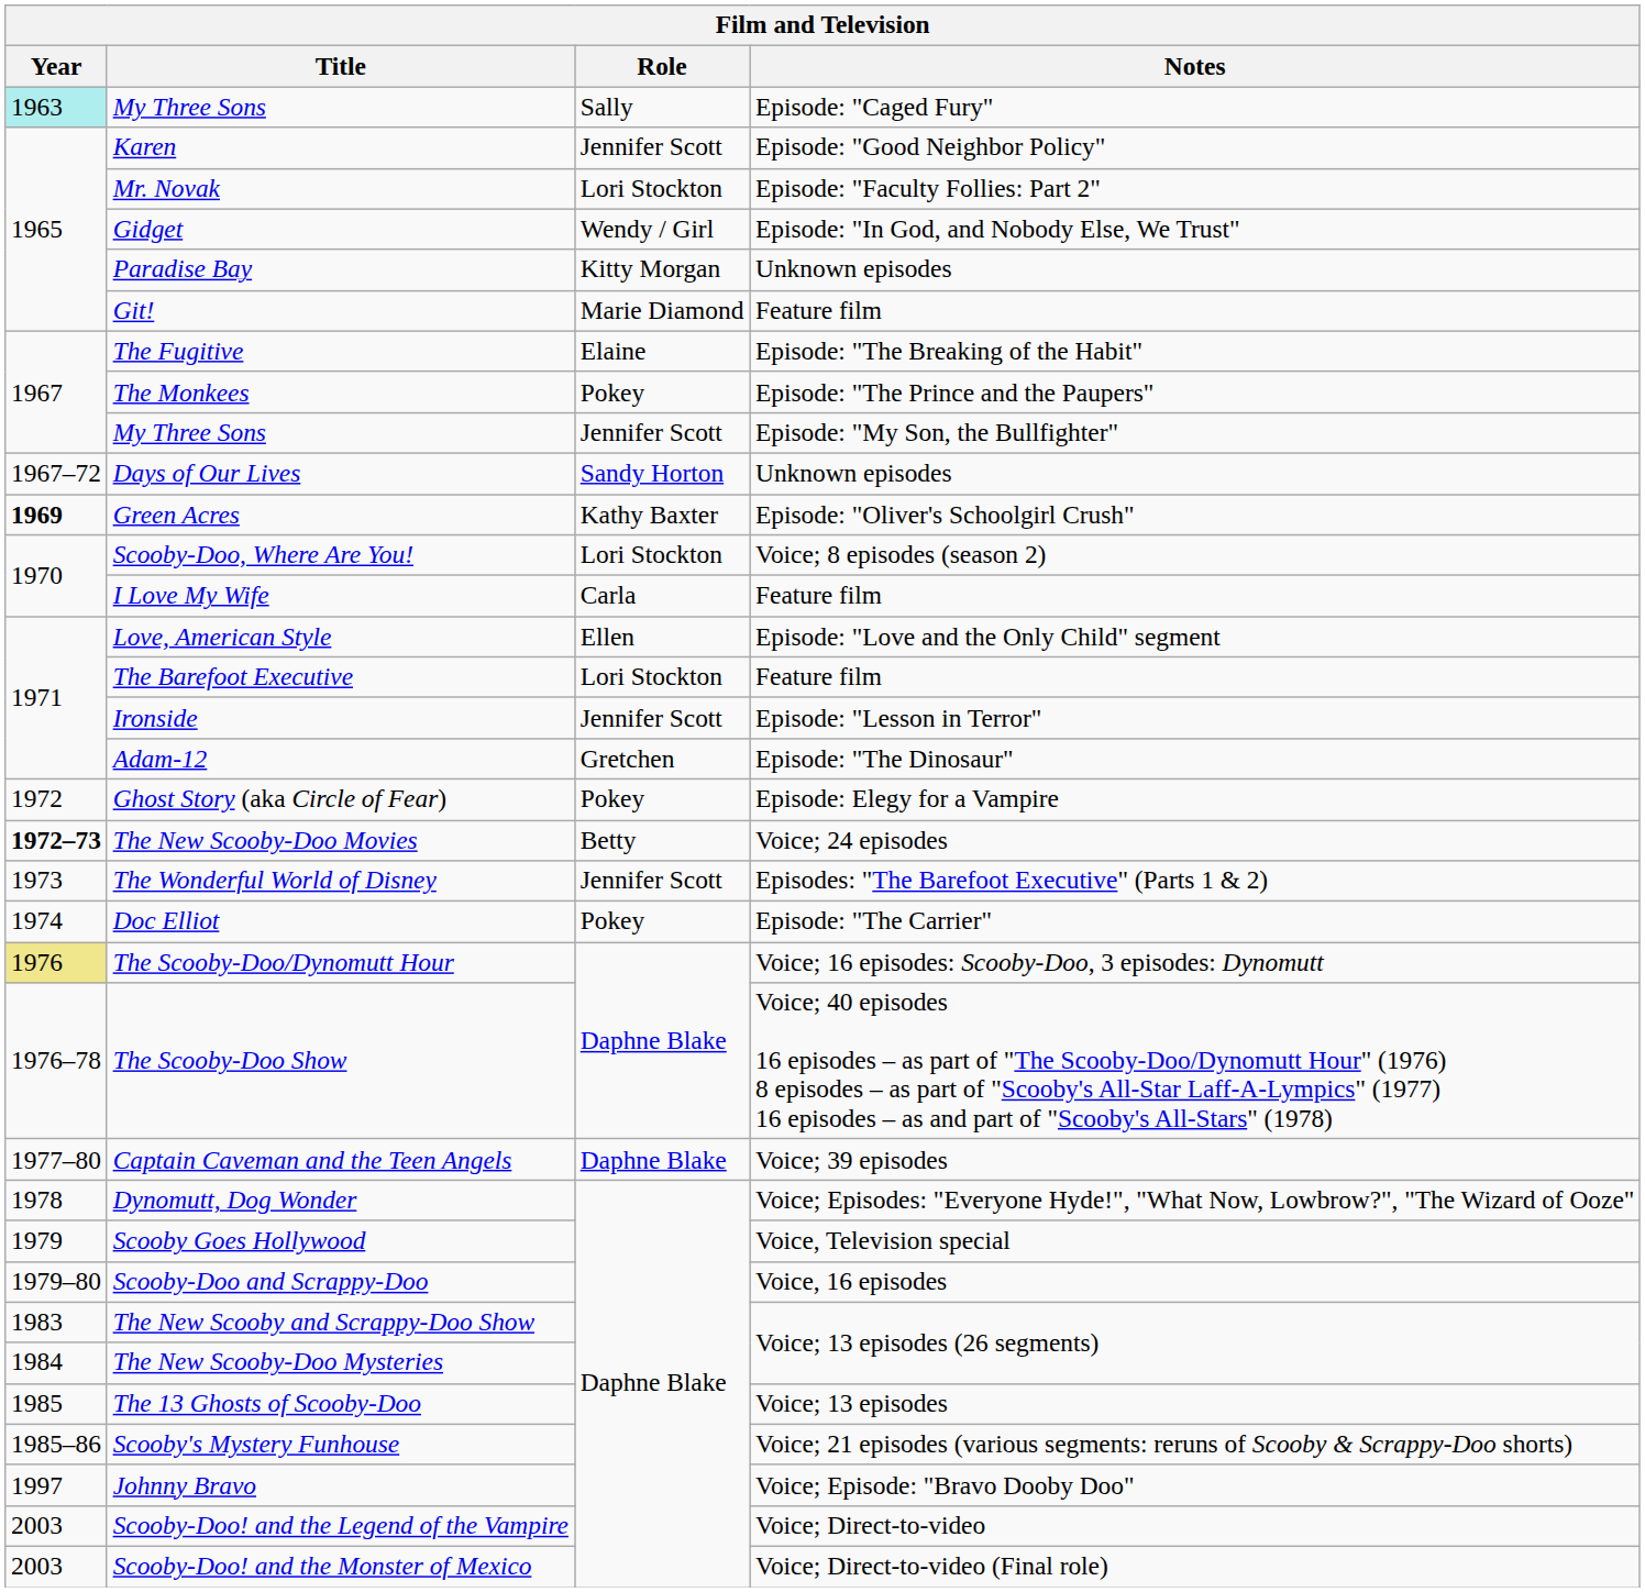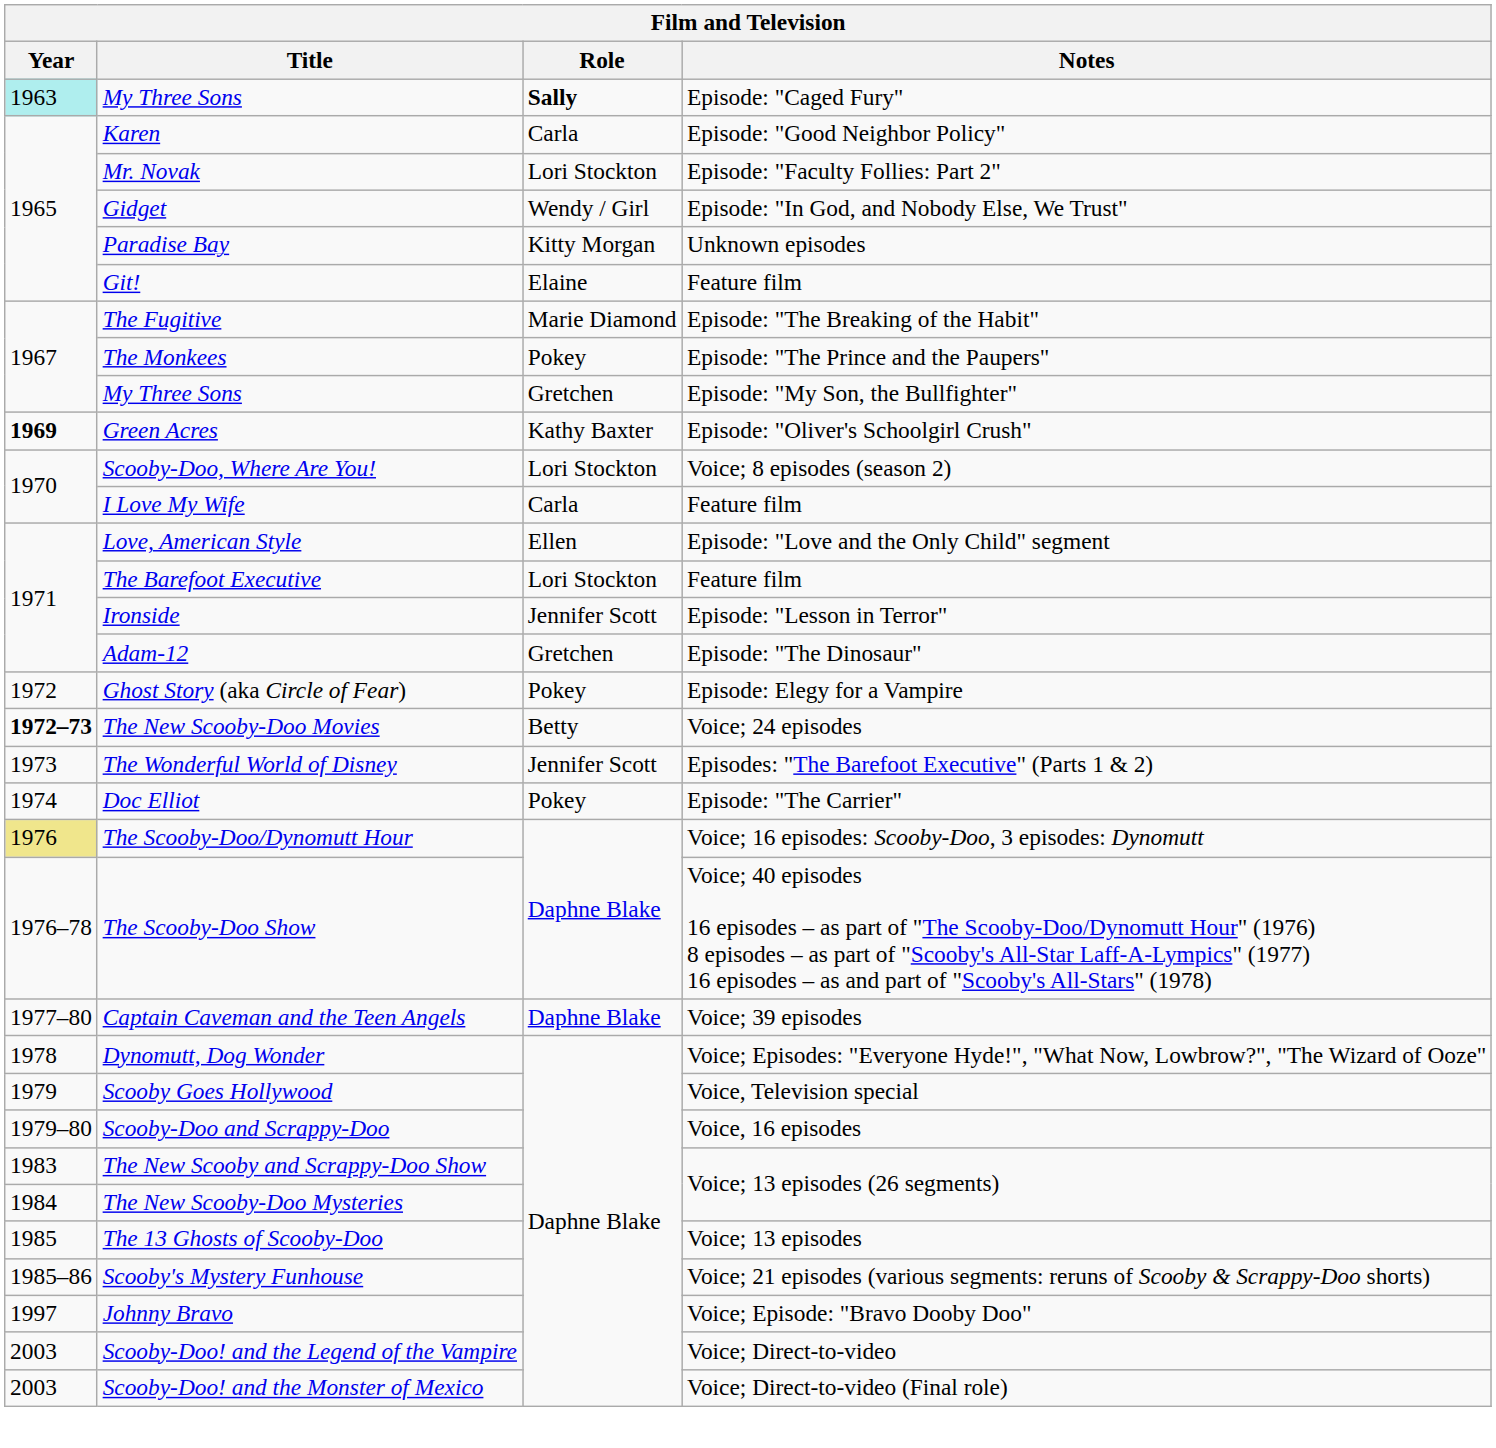My Three Sons / Episode: "Caged Fury" | Role: normal -> bold
Karen | Role: Jennifer Scott -> Carla
Git! | Role: Marie Diamond -> Elaine
The Fugitive | Role: Elaine -> Marie Diamond
My Three Sons / Episode: "My Son, the Bullfighter" | Role: Jennifer Scott -> Gretchen
- row: 1967–72 | Days of Our Lives | Sandy Horton | Unknown episodes
